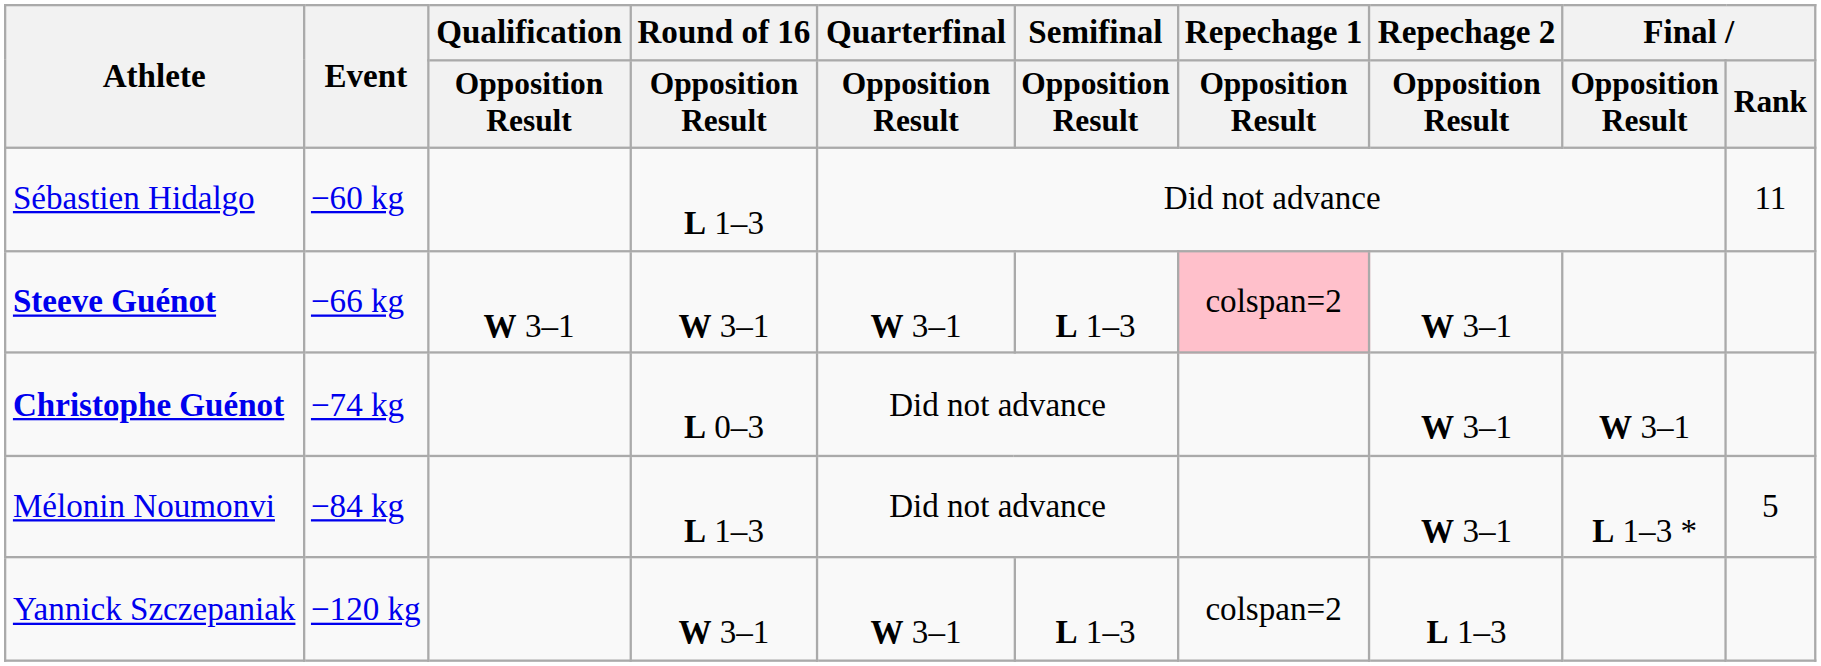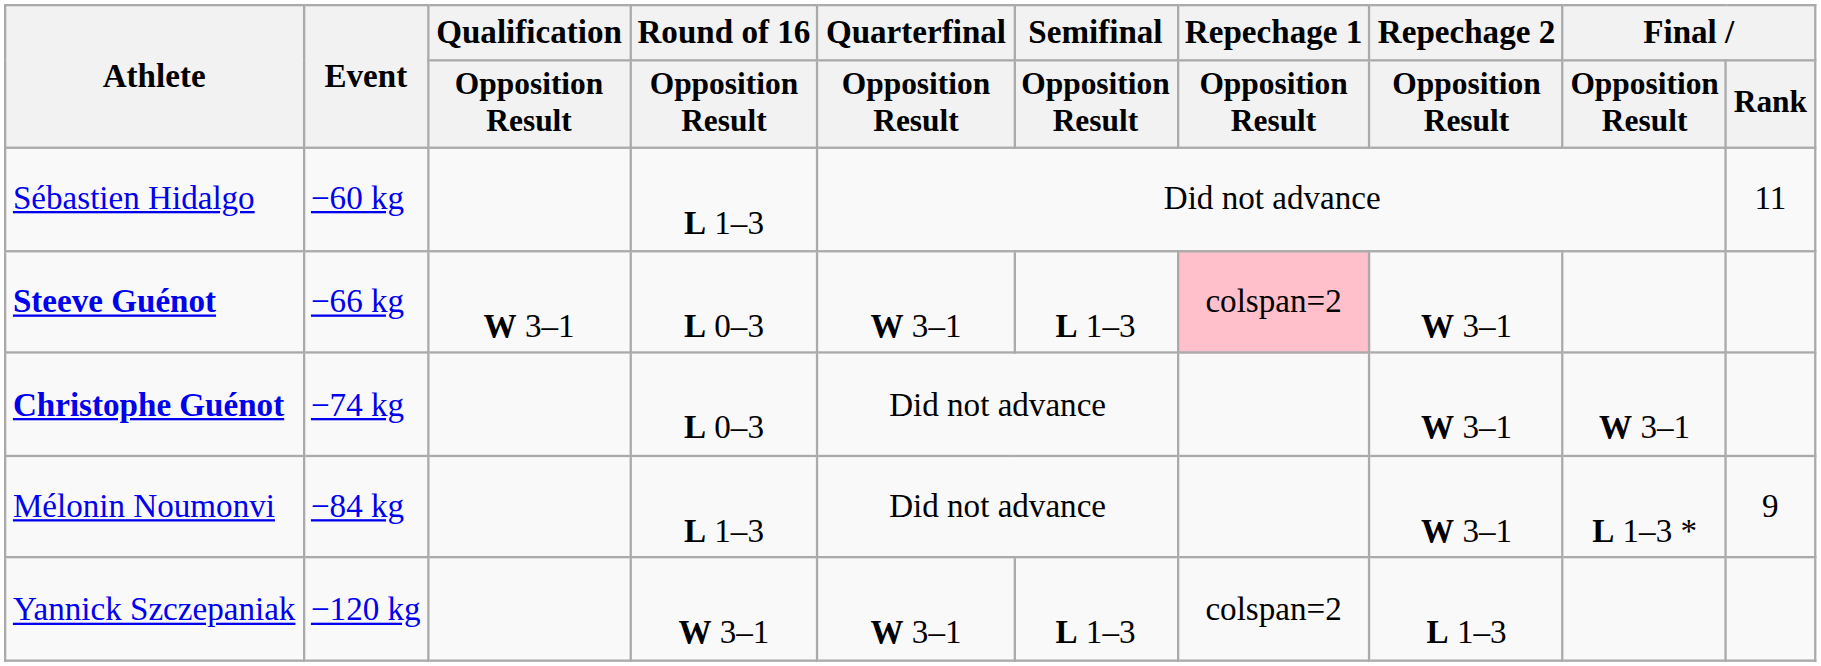Steeve Guénot | Round of 16 / Opposition Result: W 3–1 -> L 0–3
Mélonin Noumonvi | Final / Rank: 5 -> 9
